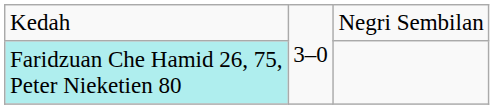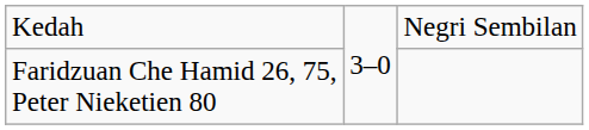Faridzuan Che Hamid 26, 75, Peter Nieketien 80 | column 1: paleturquoise background -> no background
